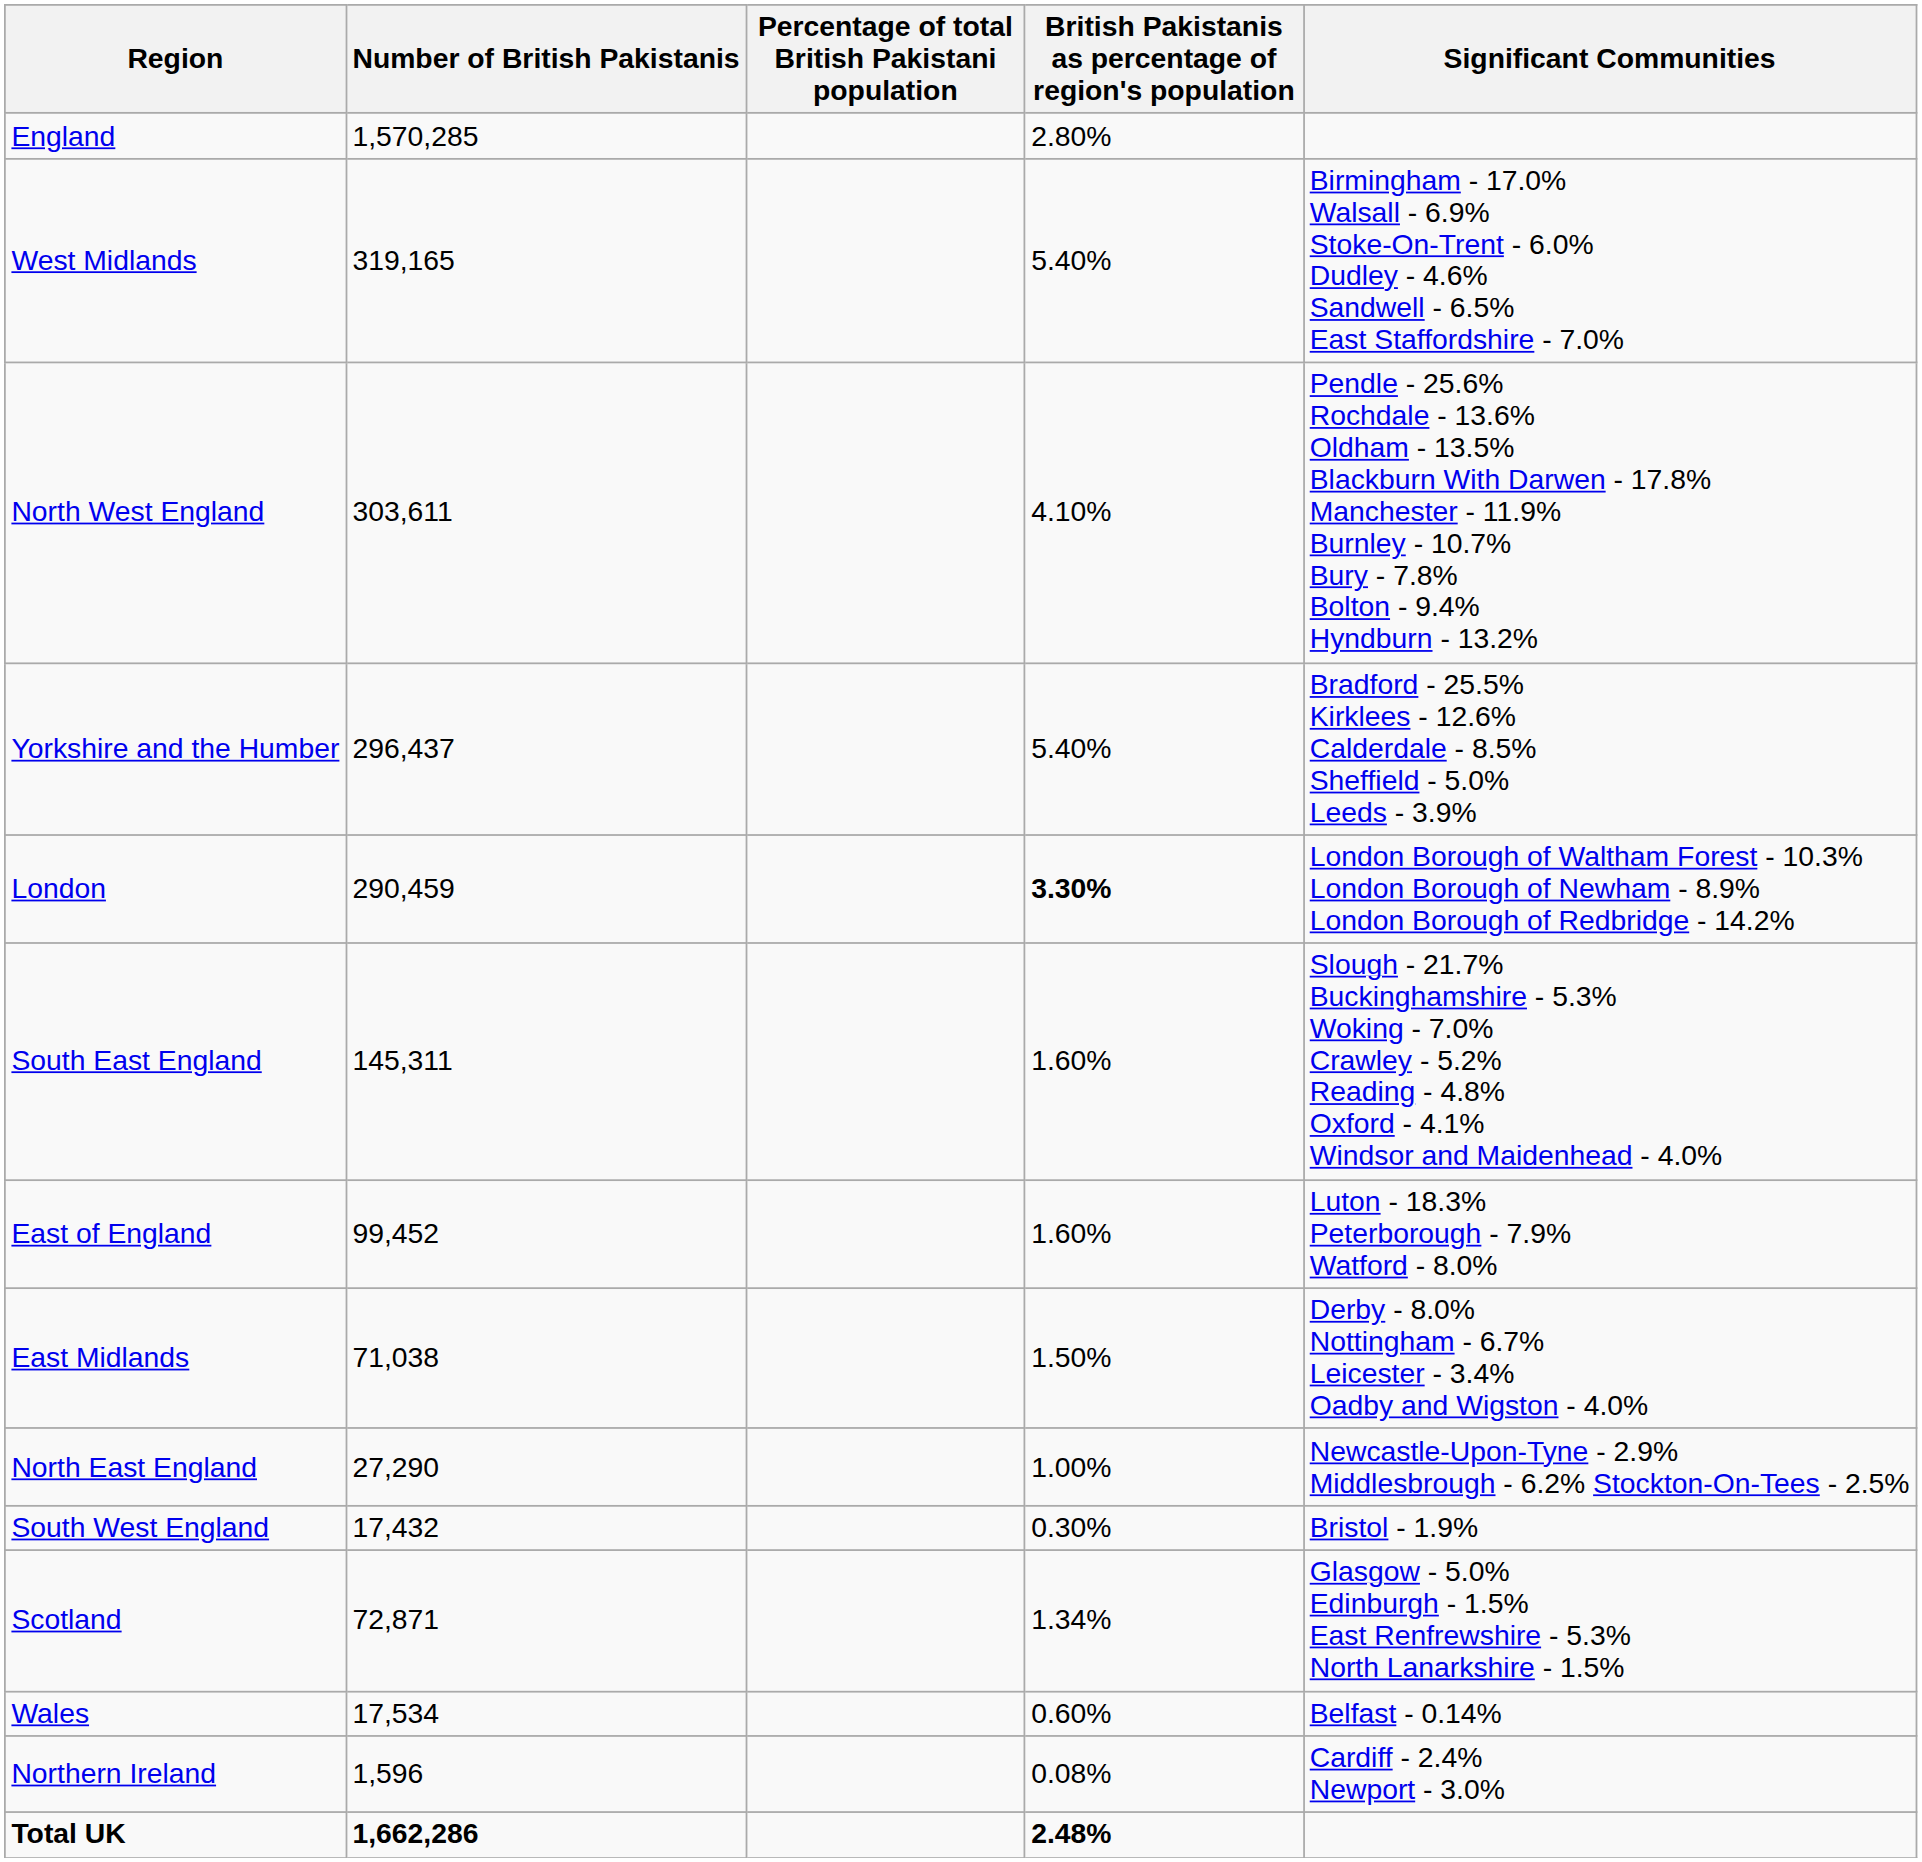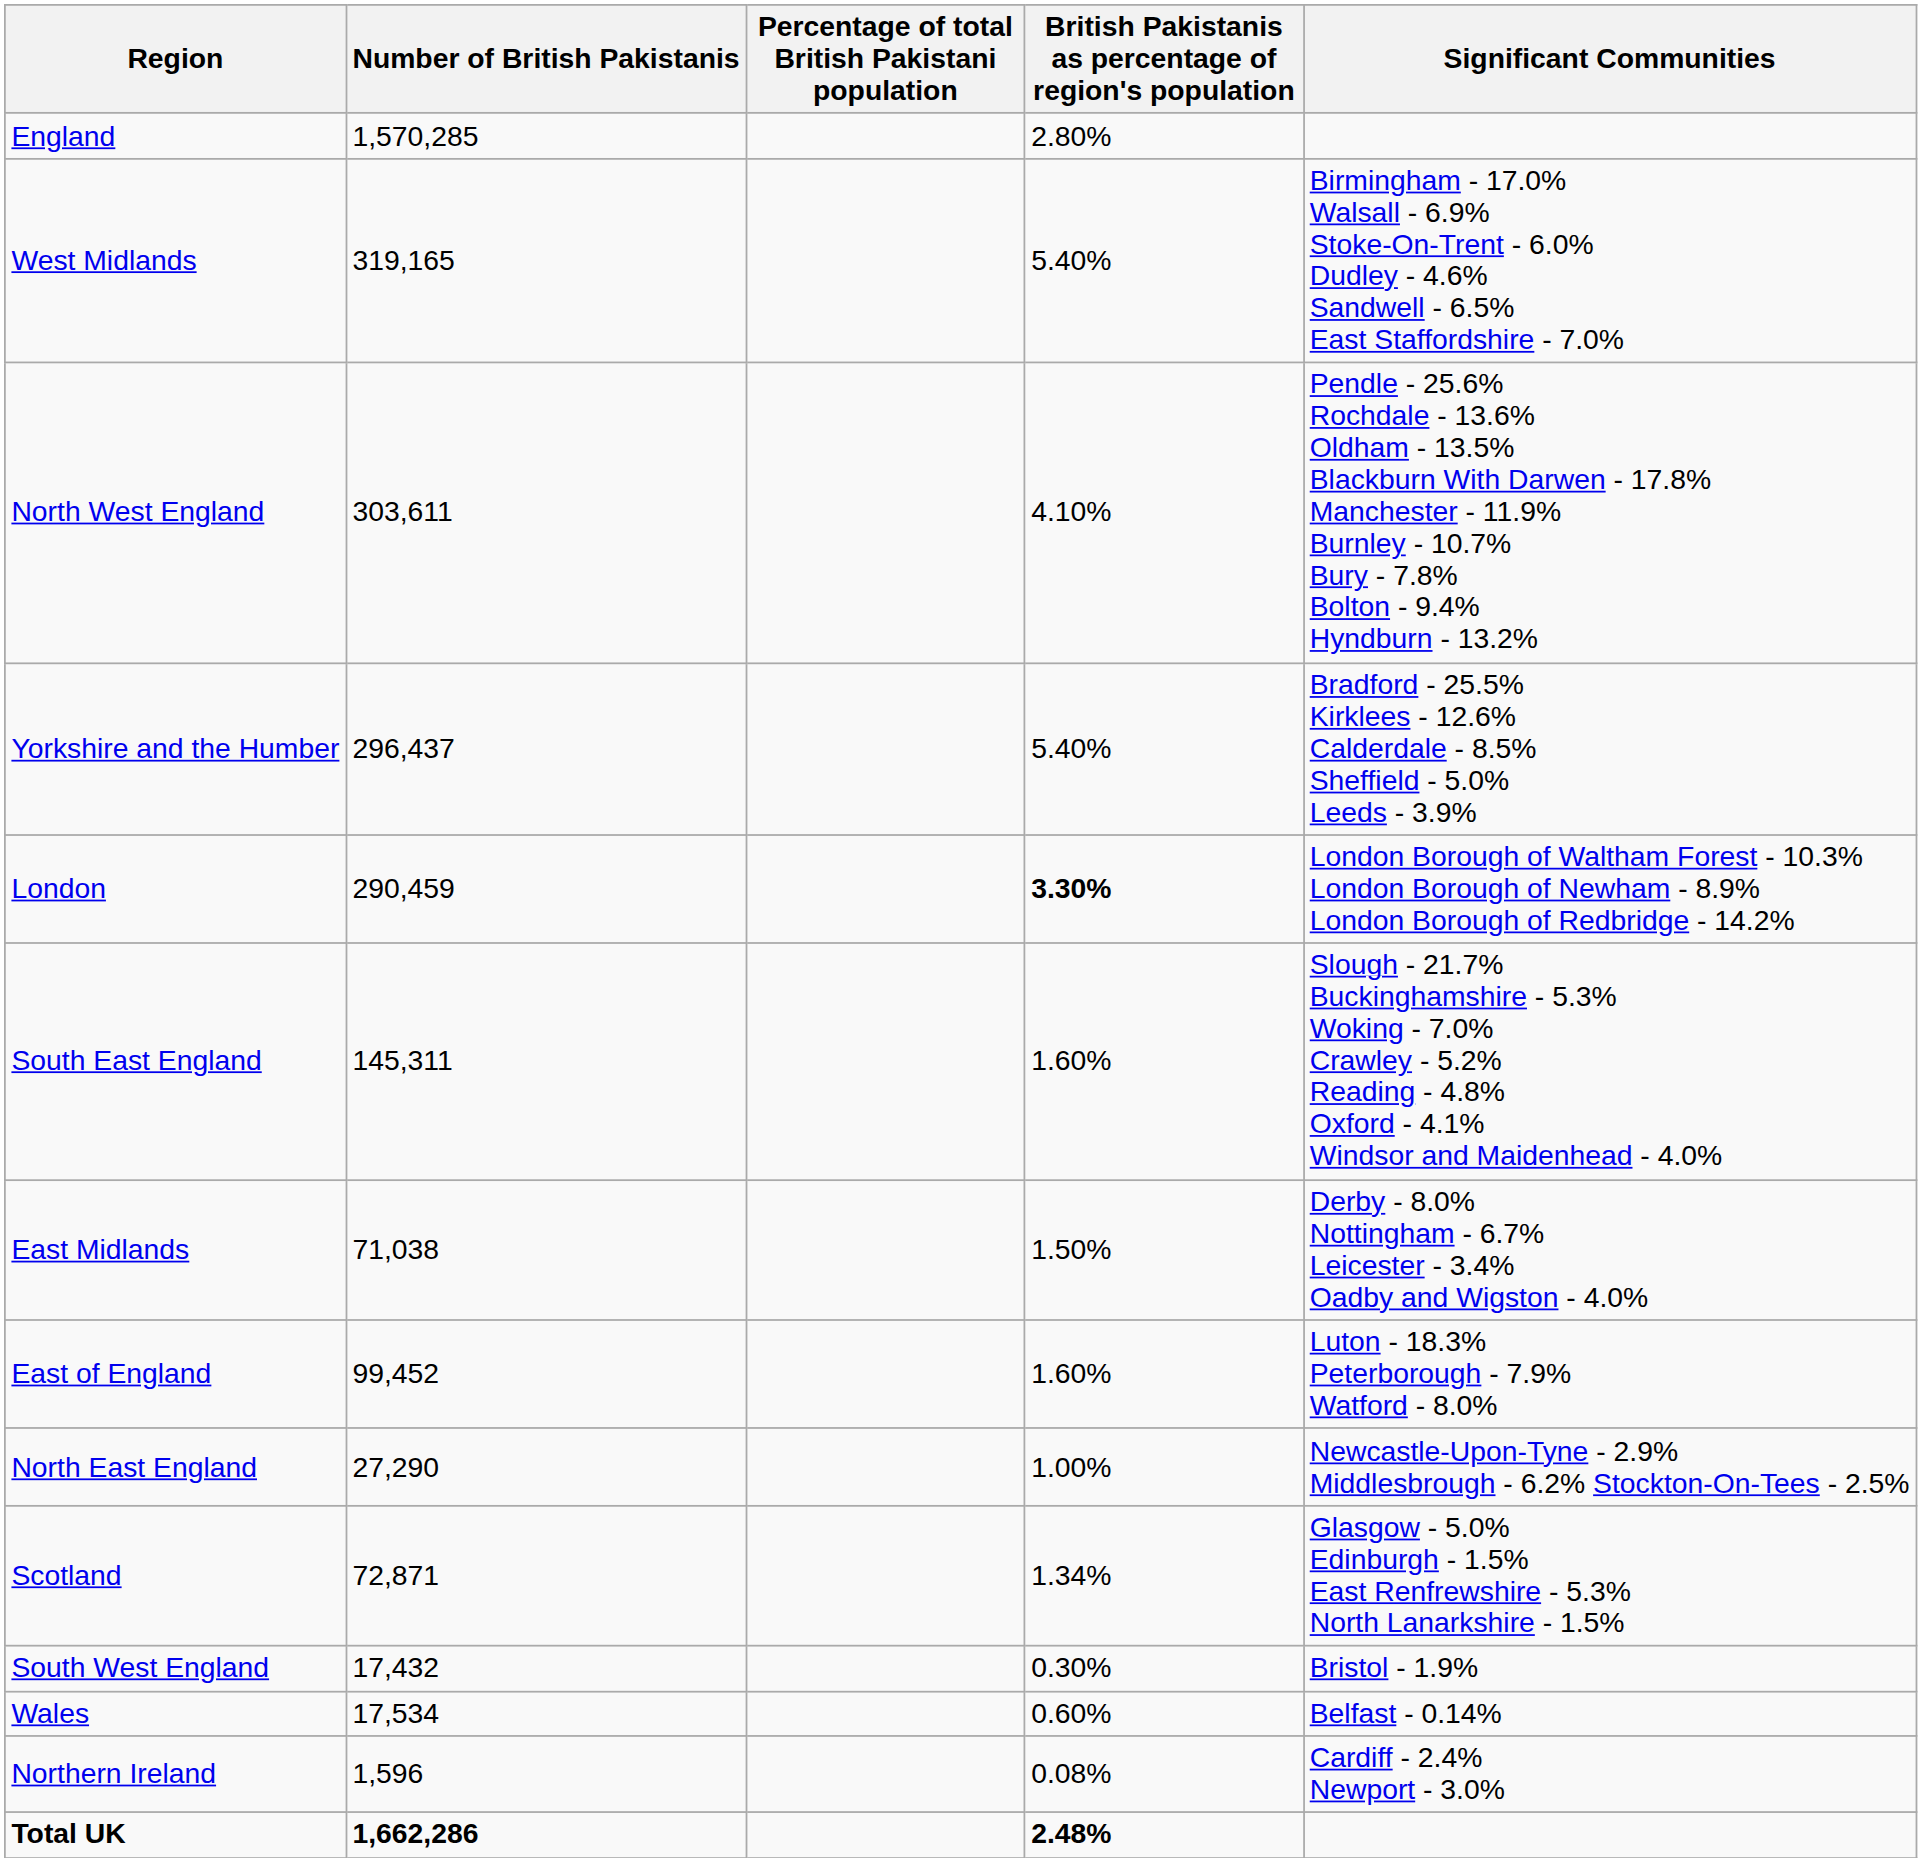rows swapped: East of England <-> East Midlands
rows swapped: South West England <-> Scotland
